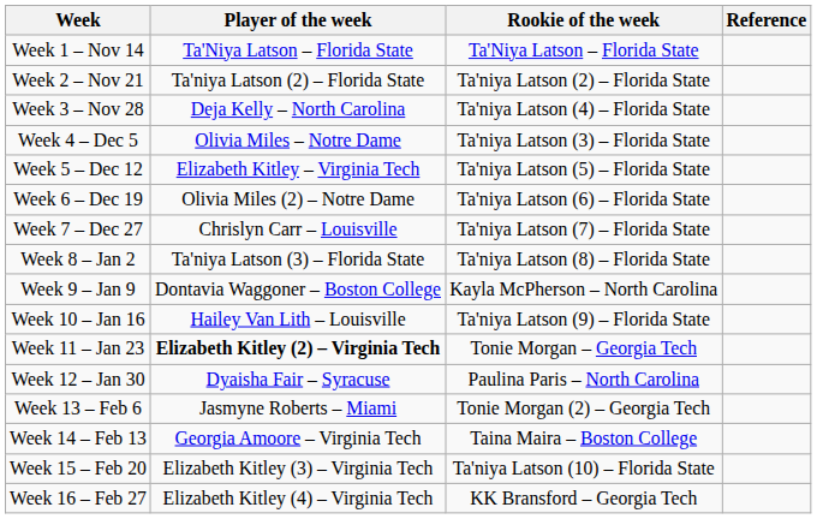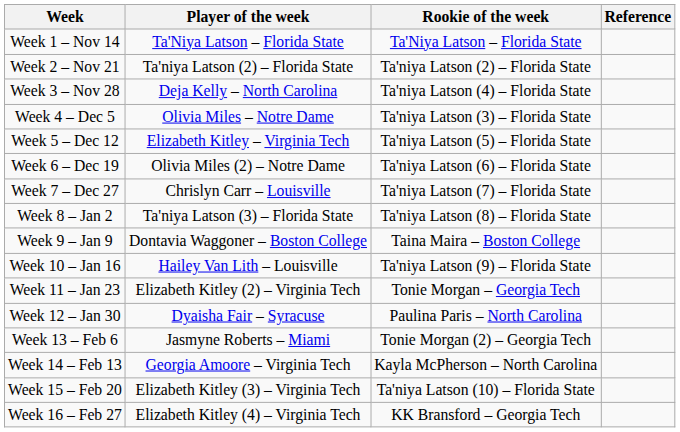Week 9 – Jan 9 | Rookie of the week: Kayla McPherson – North Carolina -> Taina Maira – Boston College
Week 11 – Jan 23 | Player of the week: bold -> normal
Week 14 – Feb 13 | Rookie of the week: Taina Maira – Boston College -> Kayla McPherson – North Carolina
